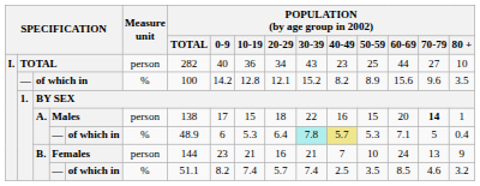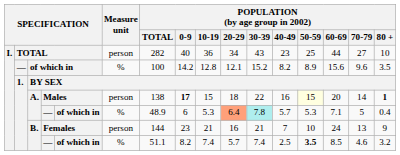Males | POPULATION (by age group in 2002) / 0-9: normal -> bold
Males | POPULATION (by age group in 2002) / 50-59: no background -> lightyellow background
Males | POPULATION (by age group in 2002) / 70-79: bold -> normal
Males | POPULATION (by age group in 2002) / 80 +: normal -> bold
A. / — | POPULATION (by age group in 2002) / 20-29: no background -> lightsalmon background
A. / — | POPULATION (by age group in 2002) / 40-49: khaki background -> no background
B. / — | POPULATION (by age group in 2002) / 50-59: normal -> bold
